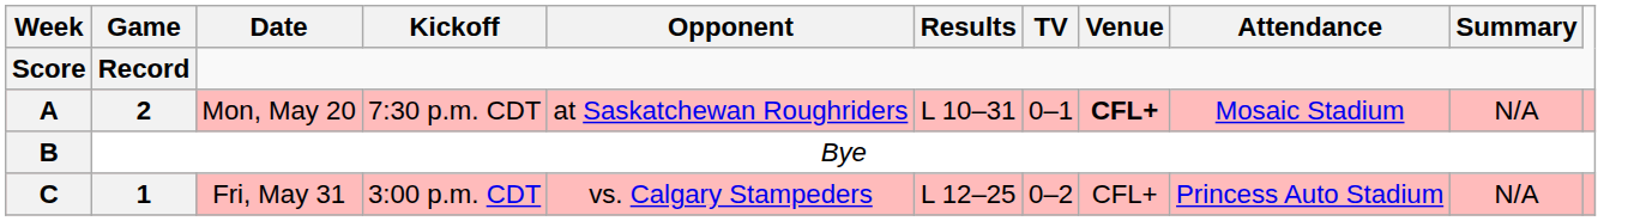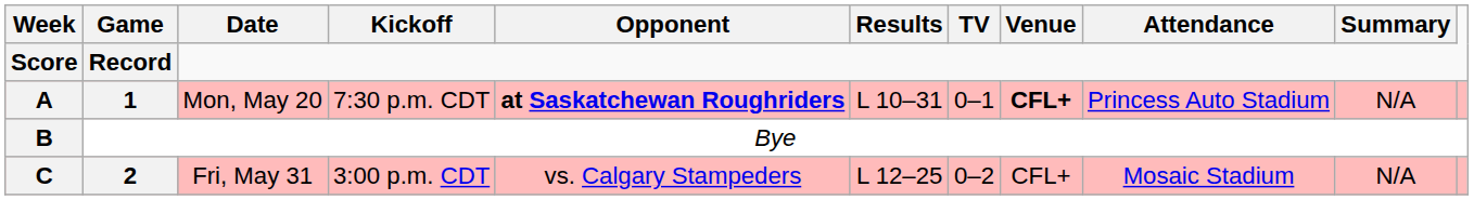A | Game / Record: 2 -> 1
A | Opponent: normal -> bold
A | Attendance: Mosaic Stadium -> Princess Auto Stadium
C | Game / Record: 1 -> 2
C | Attendance: Princess Auto Stadium -> Mosaic Stadium
